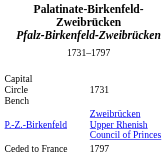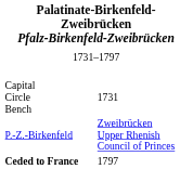row 5 | column 1: normal -> bold
